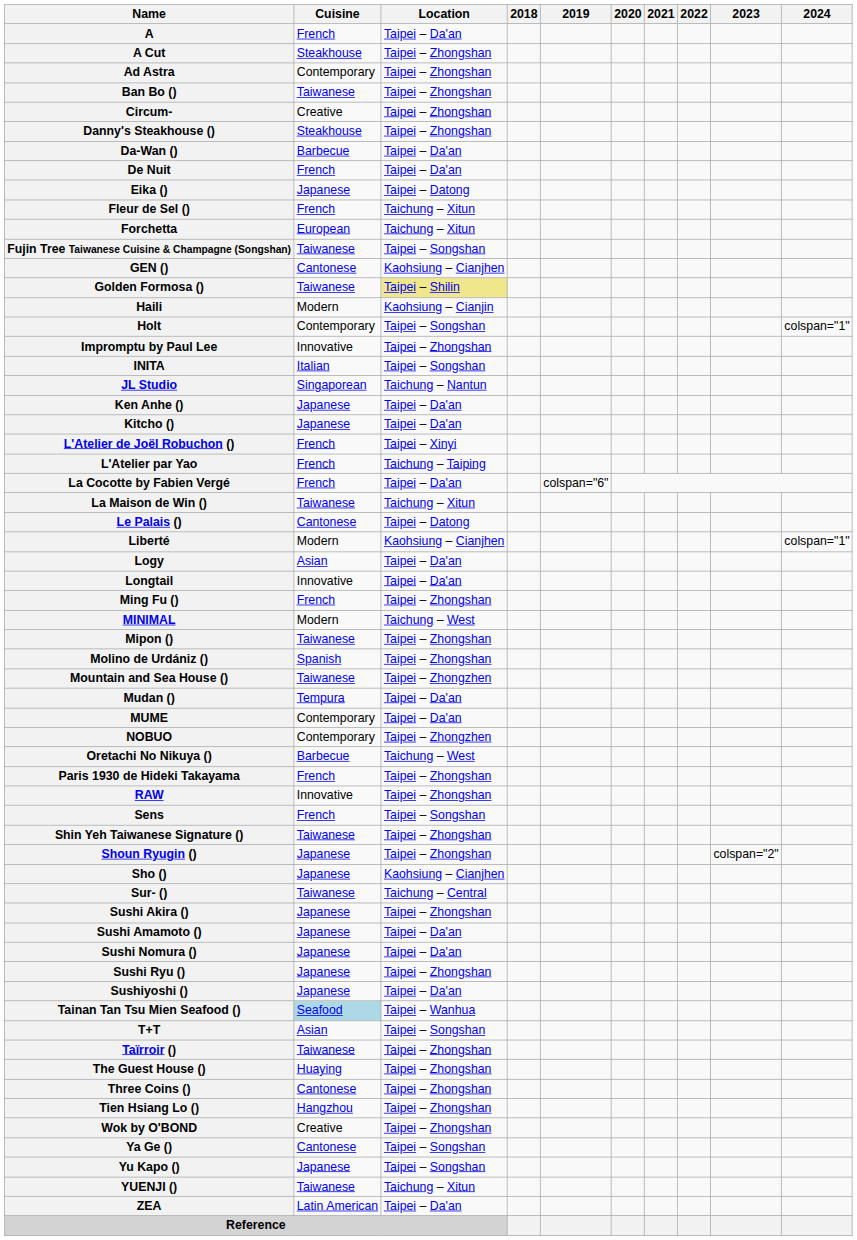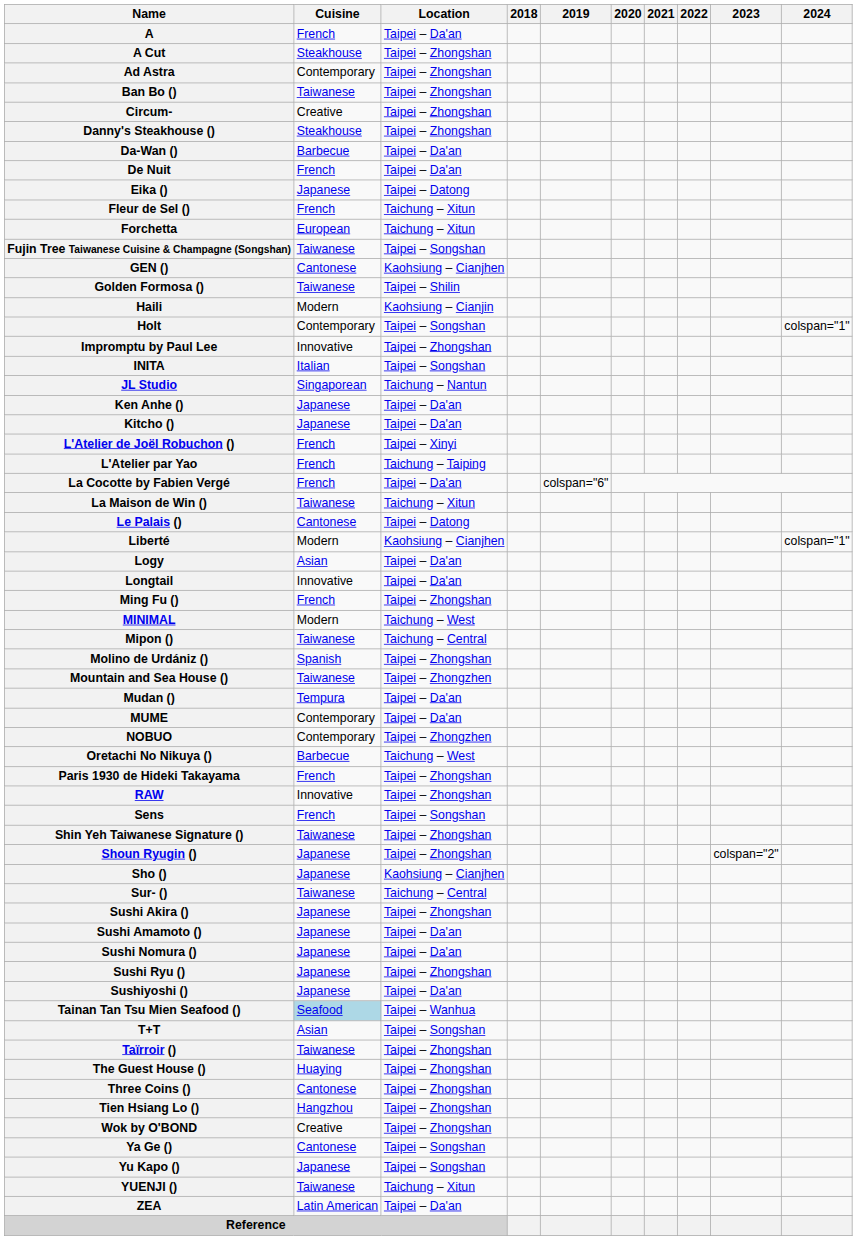Golden Formosa () | Location: khaki background -> no background
Mipon () | Location: Taipei – Zhongshan -> Taichung – Central
